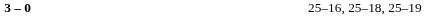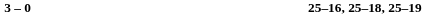row 1 | column 2: normal -> bold
